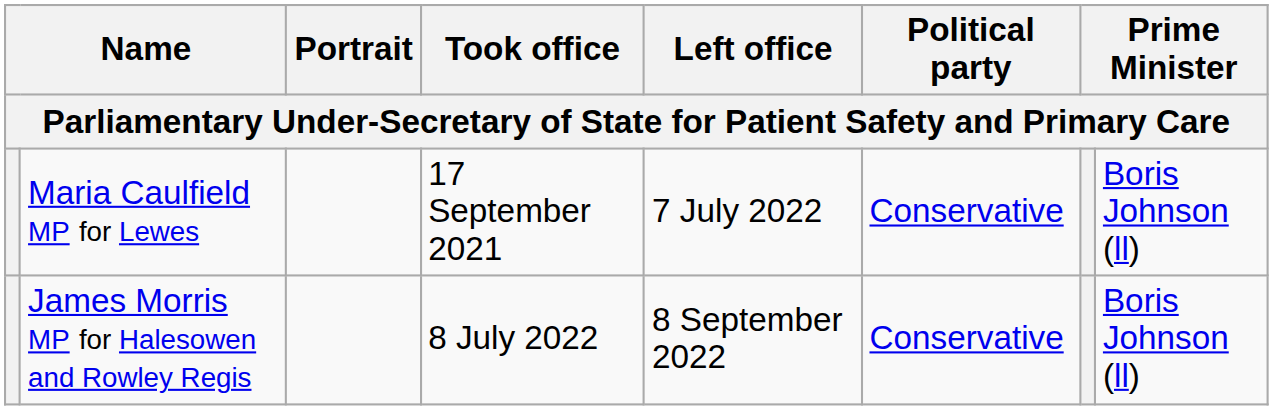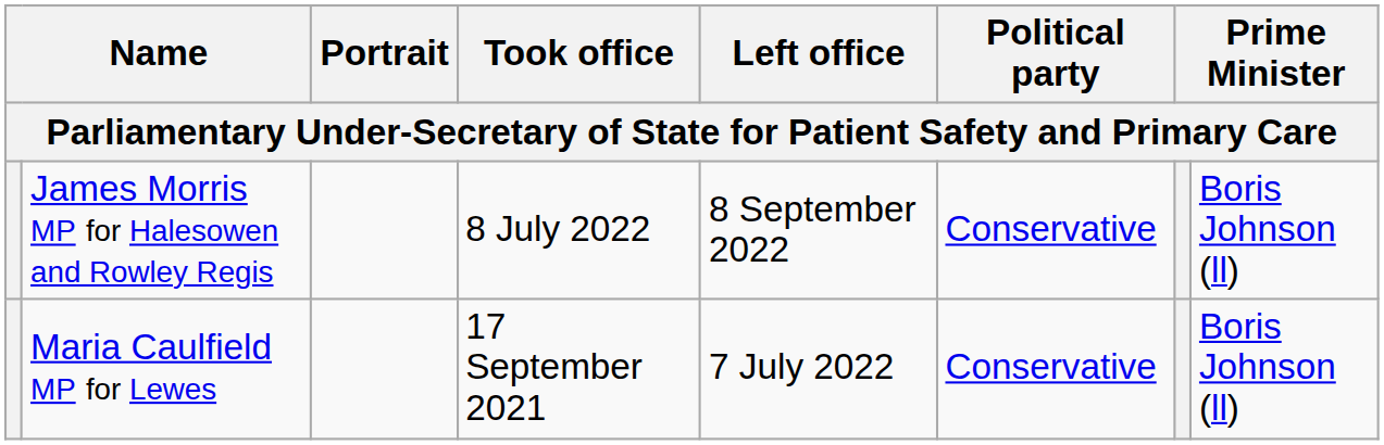rows swapped: Maria Caulfield MP for Lewes <-> James Morris MP for Halesowen and Rowley Regis
